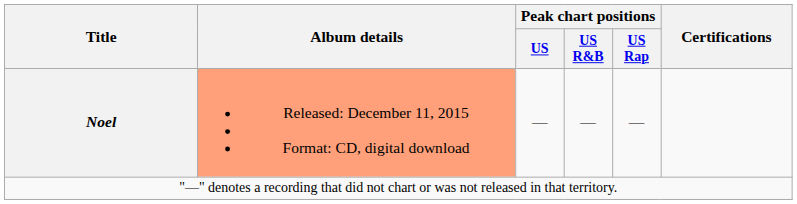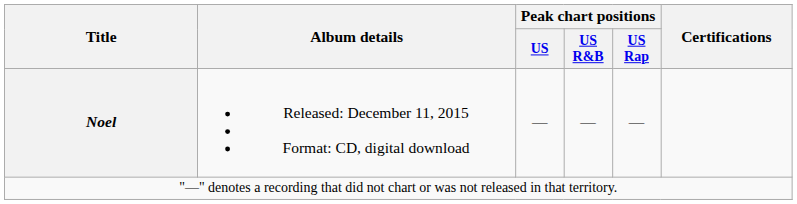Noel | Album details: lightsalmon background -> no background
